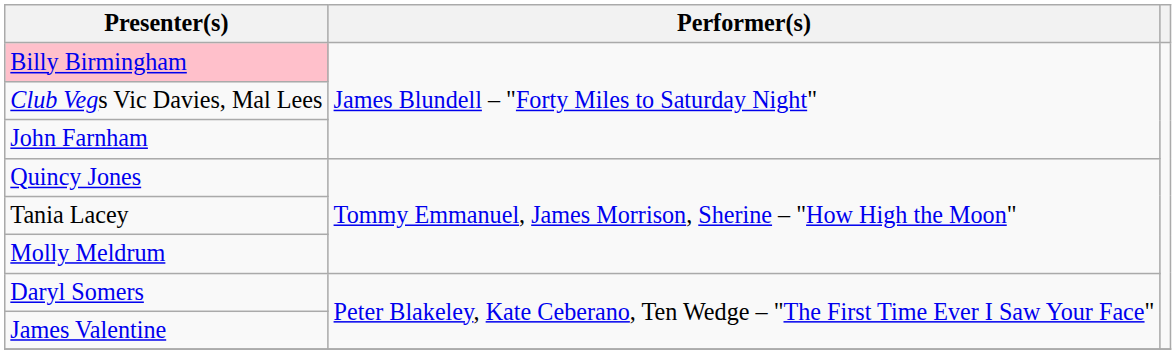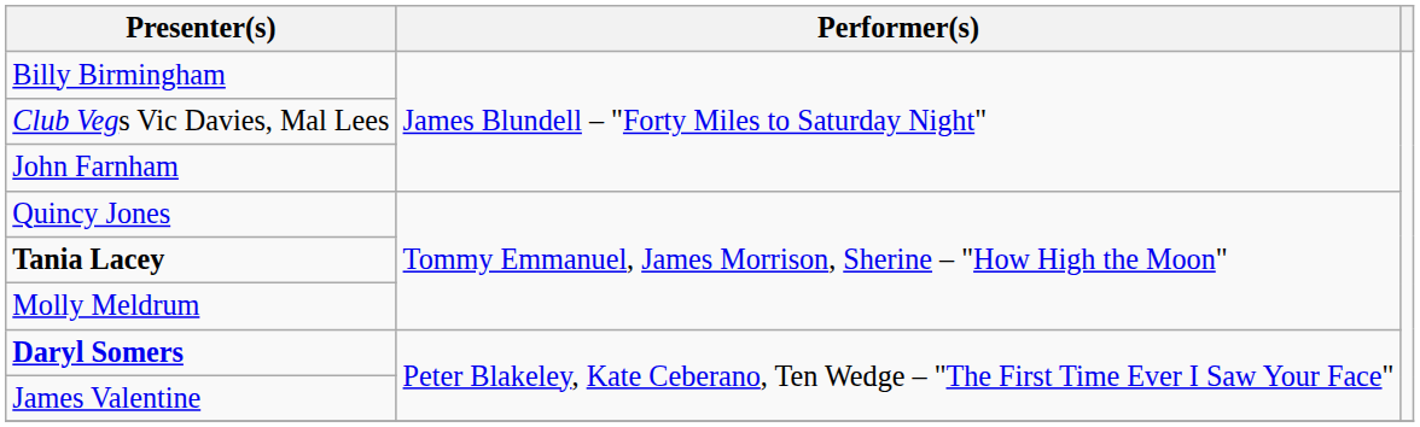Billy Birmingham | Presenter(s): pink background -> no background
Tania Lacey | Presenter(s): normal -> bold
Daryl Somers | Presenter(s): normal -> bold
